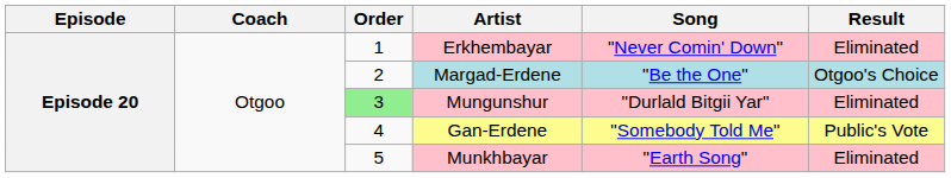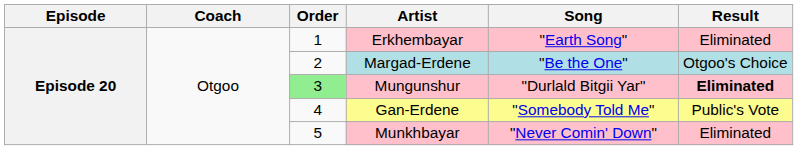Erkhembayar | Song: "Never Comin' Down" -> "Earth Song"
Mungunshur | Result: normal -> bold
Munkhbayar | Song: "Earth Song" -> "Never Comin' Down"
